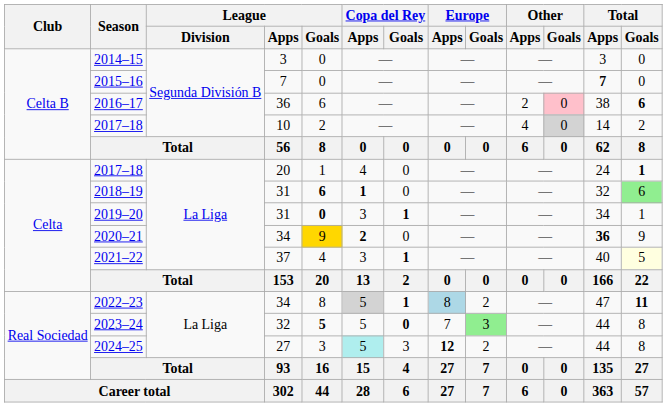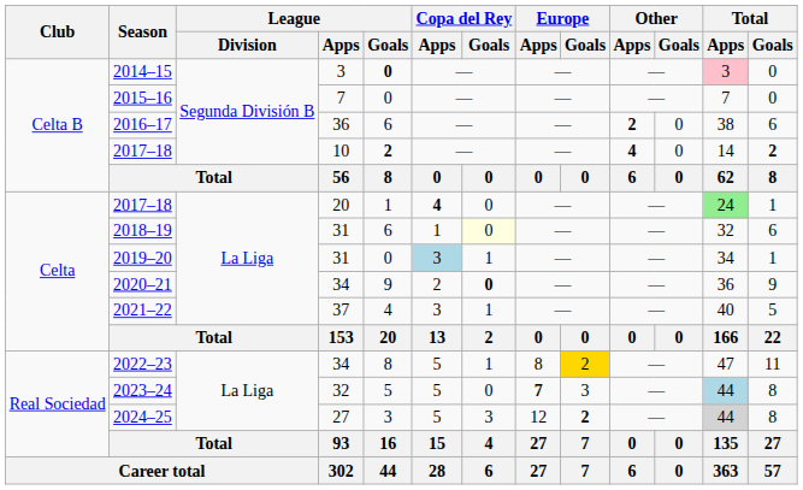2014–15 | League / Goals: normal -> bold
2014–15 | Total / Apps: no background -> pink background
2015–16 | Total / Apps: bold -> normal
2016–17 | Other / Apps: normal -> bold
2016–17 | Other / Goals: pink background -> no background
2016–17 | Total / Goals: bold -> normal
2017–18 / 10 | League / Goals: normal -> bold
2017–18 / 10 | Other / Apps: normal -> bold
2017–18 / 10 | Other / Goals: lightgrey background -> no background
2017–18 / 10 | Total / Goals: normal -> bold
2017–18 / 20 | Copa del Rey / Apps: normal -> bold
2017–18 / 20 | Total / Apps: no background -> lightgreen background
2017–18 / 20 | Total / Goals: bold -> normal
2018–19 | League / Goals: bold -> normal
2018–19 | Copa del Rey / Apps: bold -> normal
2018–19 | Copa del Rey / Goals: no background -> lightyellow background
2018–19 | Total / Goals: lightgreen background -> no background
2019–20 | League / Goals: bold -> normal
2019–20 | Copa del Rey / Apps: no background -> lightblue background
2019–20 | Copa del Rey / Goals: bold -> normal
2020–21 | League / Goals: gold background -> no background
2020–21 | Copa del Rey / Apps: bold -> normal
2020–21 | Copa del Rey / Goals: normal -> bold
2020–21 | Total / Apps: bold -> normal
2021–22 | Copa del Rey / Goals: bold -> normal
2021–22 | Total / Goals: lightyellow background -> no background
2022–23 | Copa del Rey / Apps: lightgrey background -> no background
2022–23 | Copa del Rey / Goals: bold -> normal
2022–23 | Europe / Apps: lightblue background -> no background
2022–23 | Europe / Goals: no background -> gold background
2022–23 | Total / Goals: bold -> normal
2023–24 | League / Goals: bold -> normal
2023–24 | Copa del Rey / Goals: bold -> normal
2023–24 | Europe / Apps: normal -> bold
2023–24 | Europe / Goals: lightgreen background -> no background
2023–24 | Total / Apps: no background -> lightblue background
2024–25 | Copa del Rey / Apps: paleturquoise background -> no background
2024–25 | Europe / Apps: bold -> normal
2024–25 | Europe / Goals: normal -> bold
2024–25 | Total / Apps: no background -> lightgrey background
